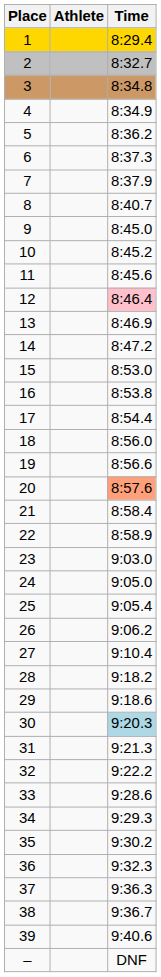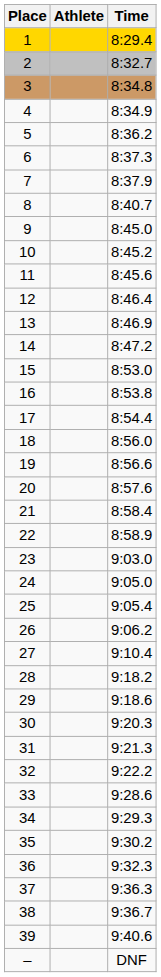12 | Time: pink background -> no background
20 | Time: lightsalmon background -> no background
30 | Time: lightblue background -> no background
